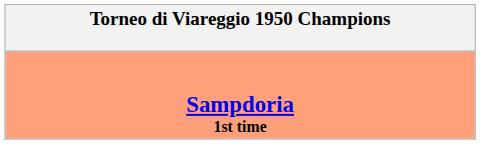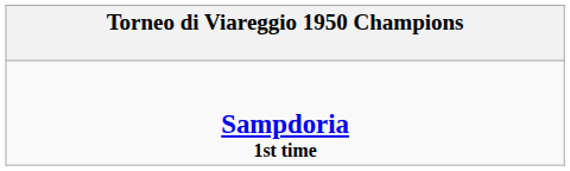row 2 | column 1: lightsalmon background -> no background
